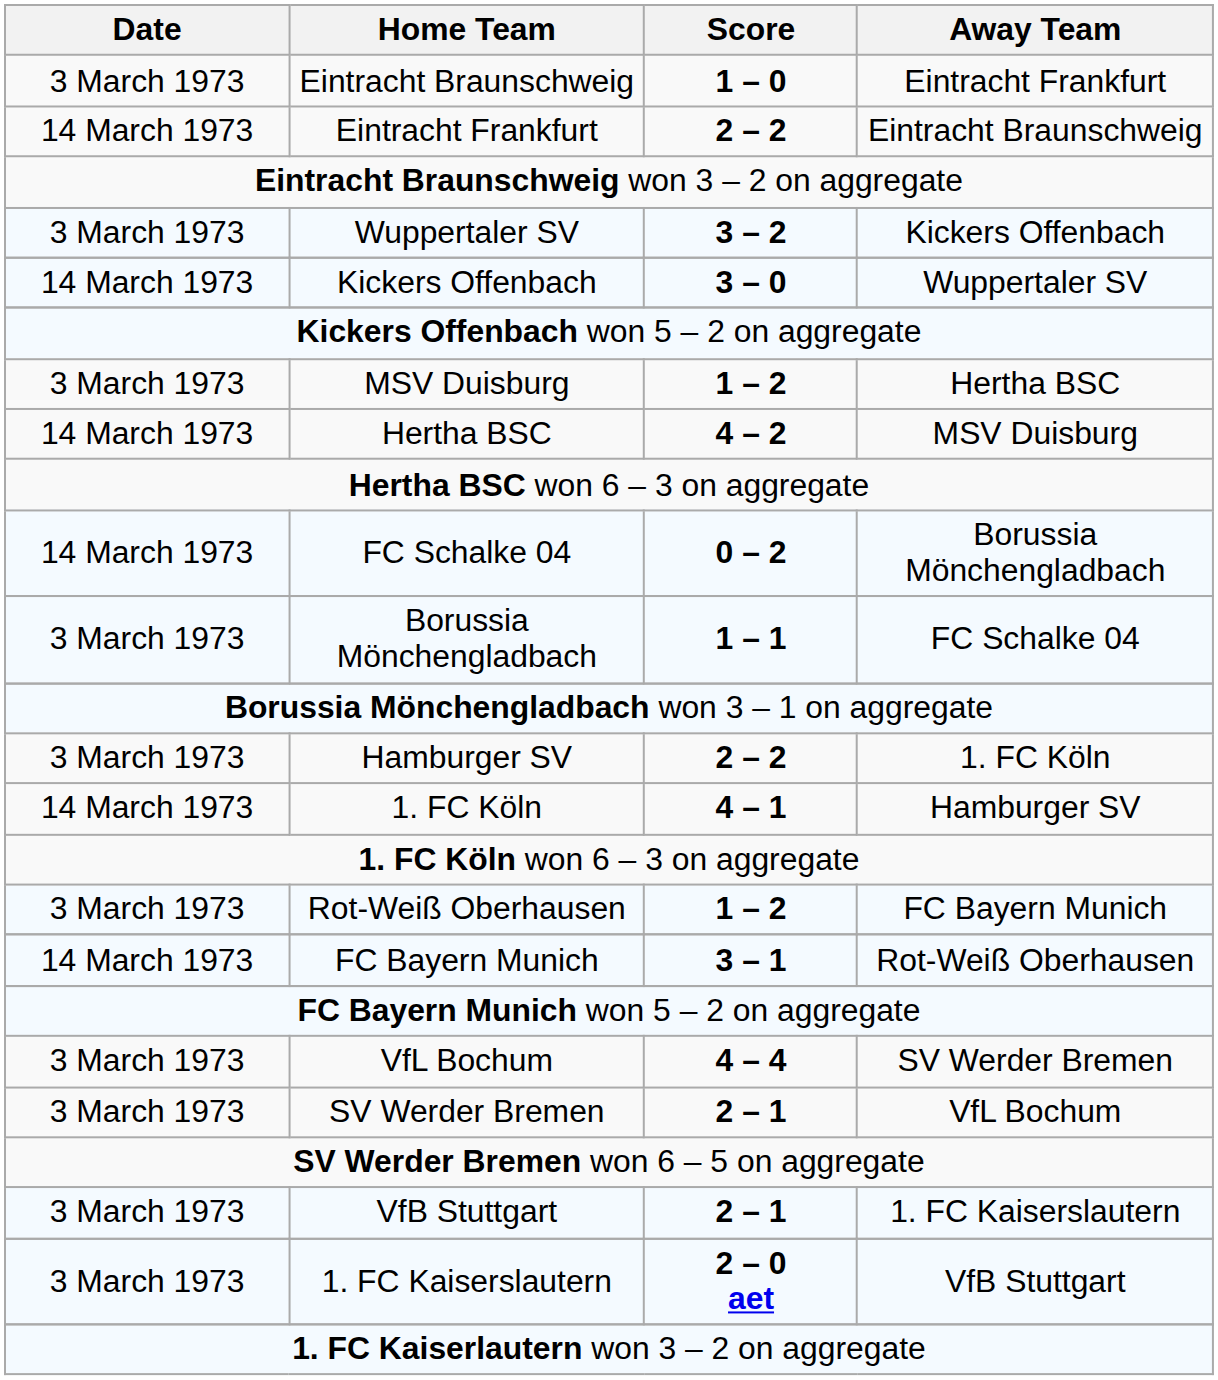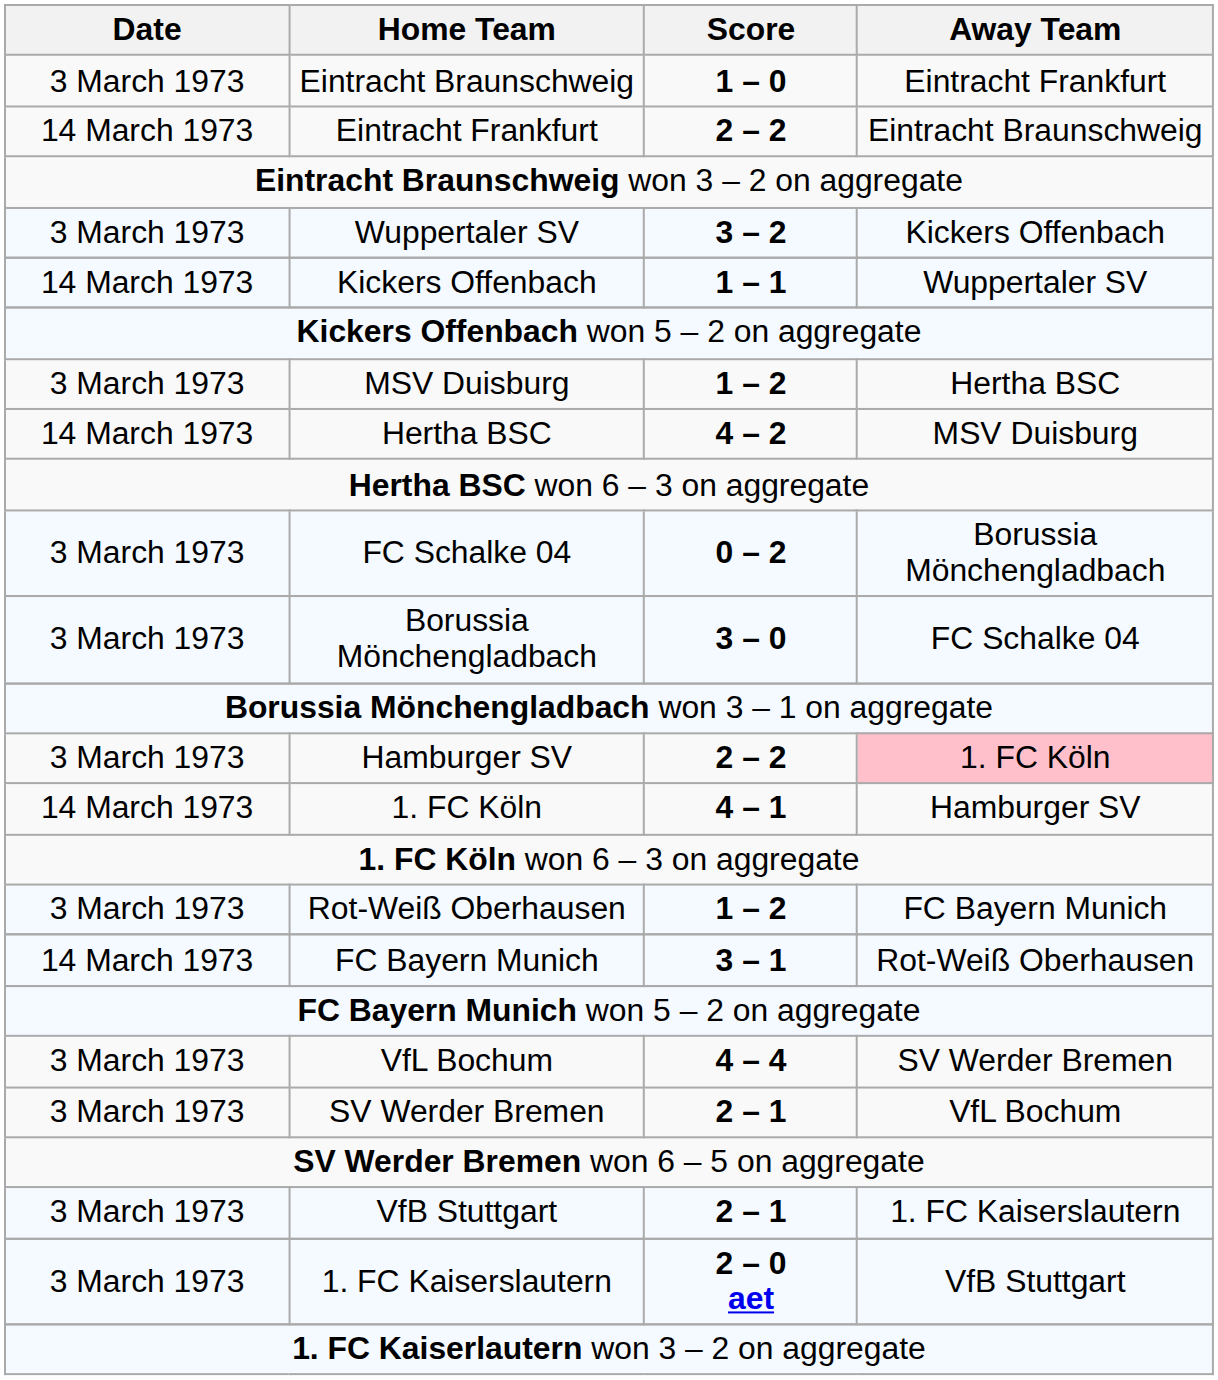row 6 | Score: 3 – 0 -> 1 – 1
row 11 | Date: 14 March 1973 -> 3 March 1973
row 12 | Score: 1 – 1 -> 3 – 0
row 14 | Away Team: no background -> pink background
